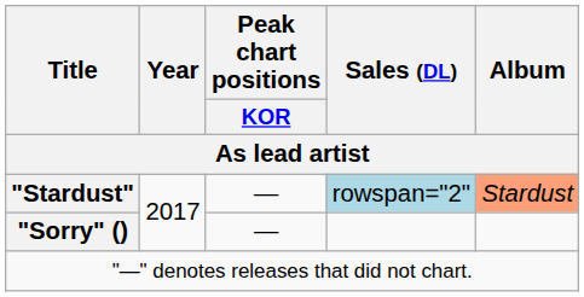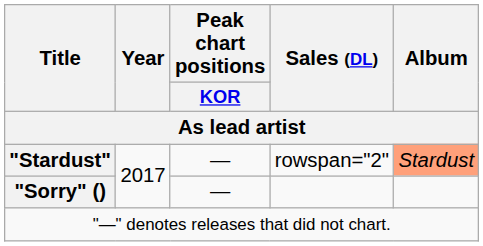"Stardust" | Sales (DL): lightblue background -> no background
